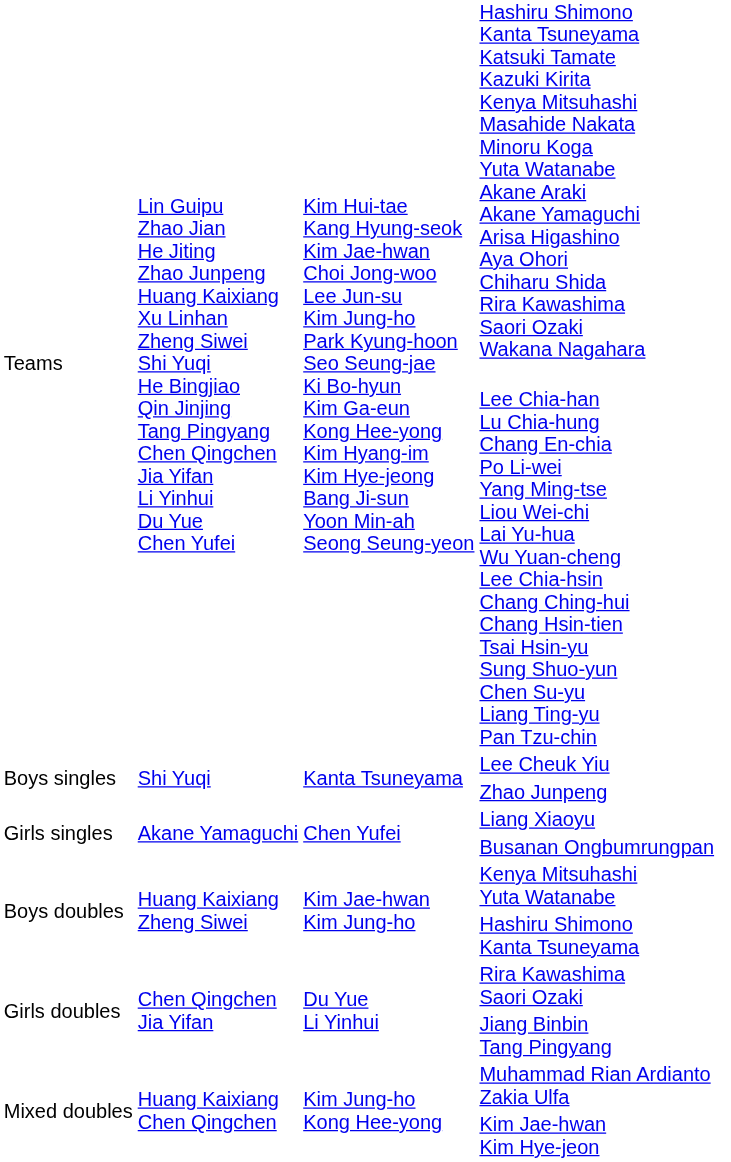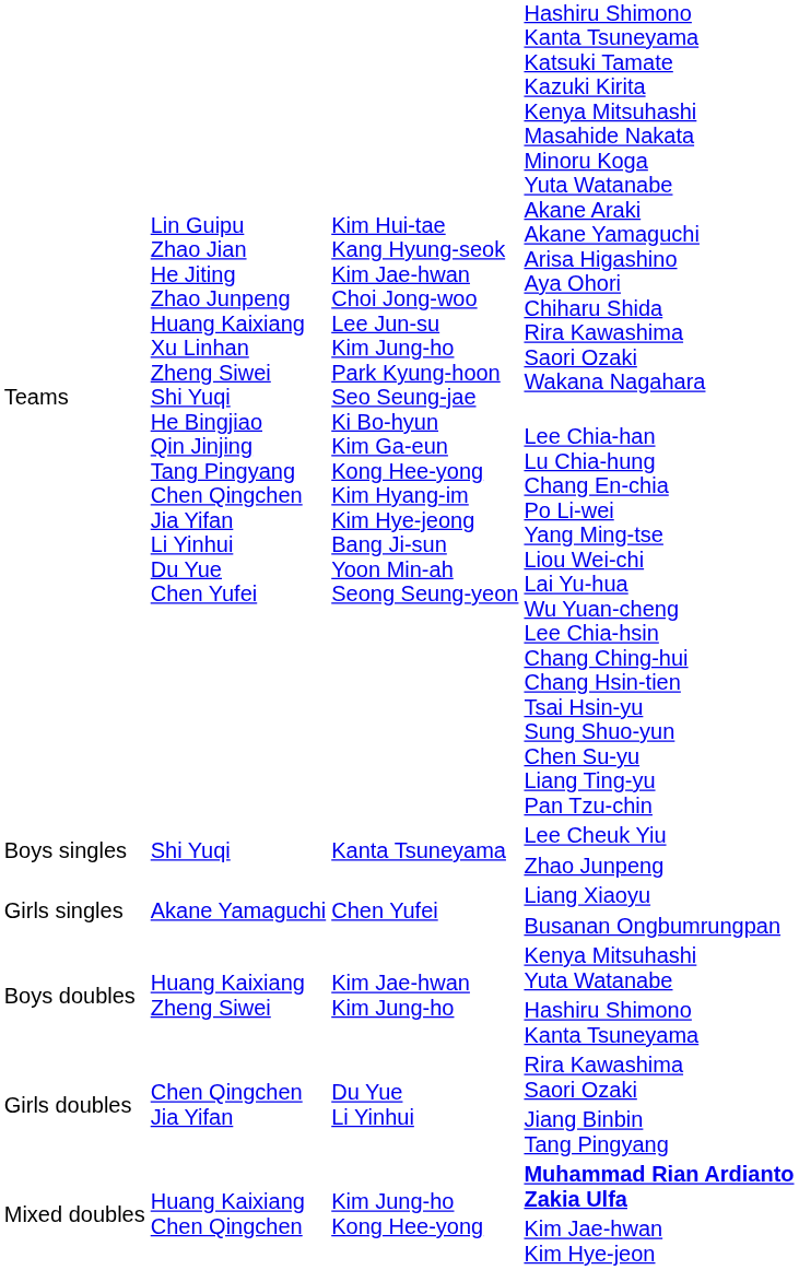Muhammad Rian Ardianto Zakia Ulfa | column 4: normal -> bold
